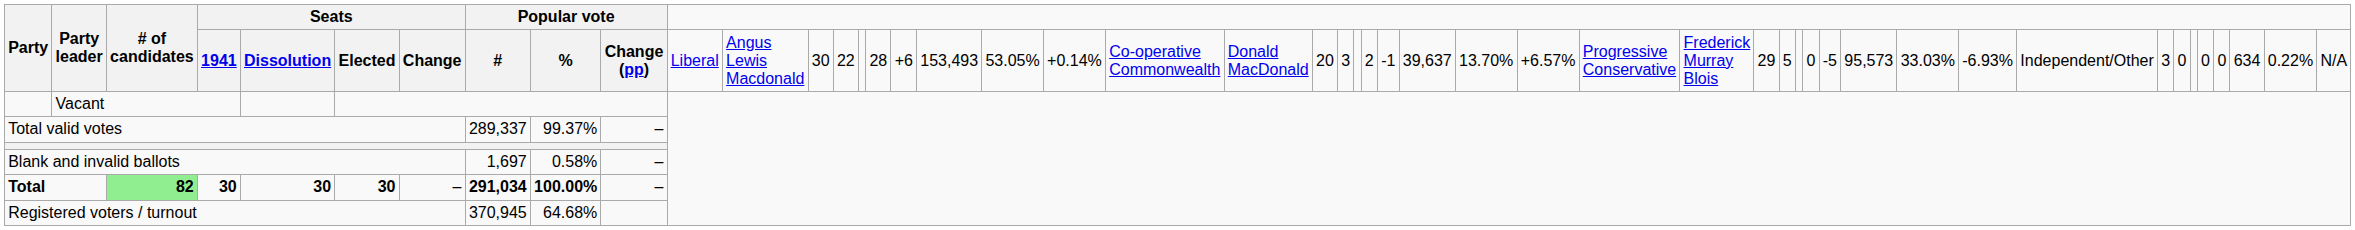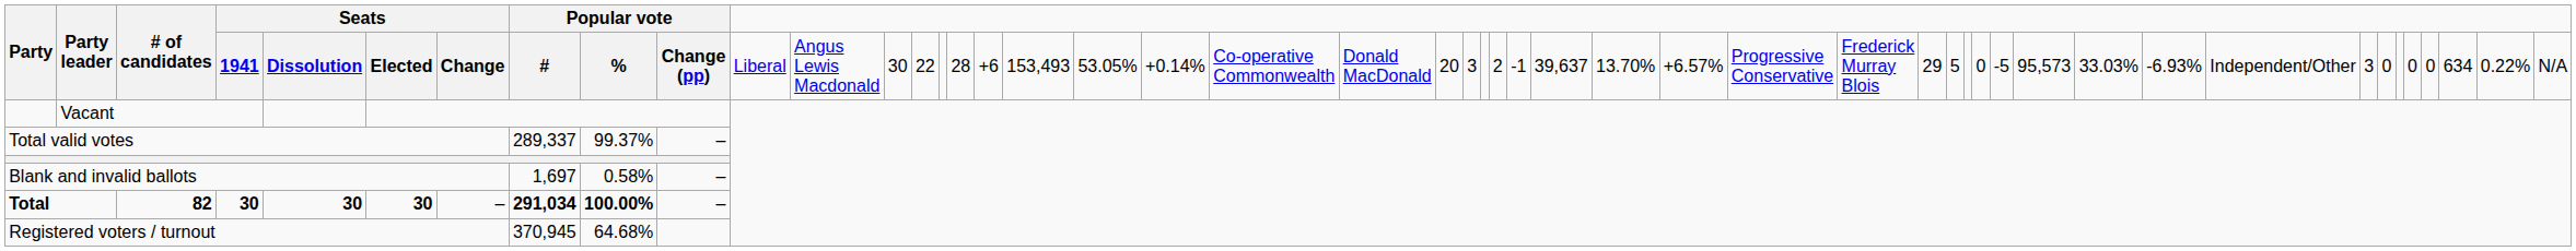Total | # of candidates: lightgreen background -> no background
